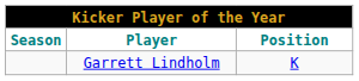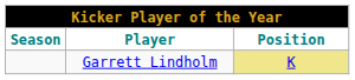Garrett Lindholm | Position: no background -> khaki background
